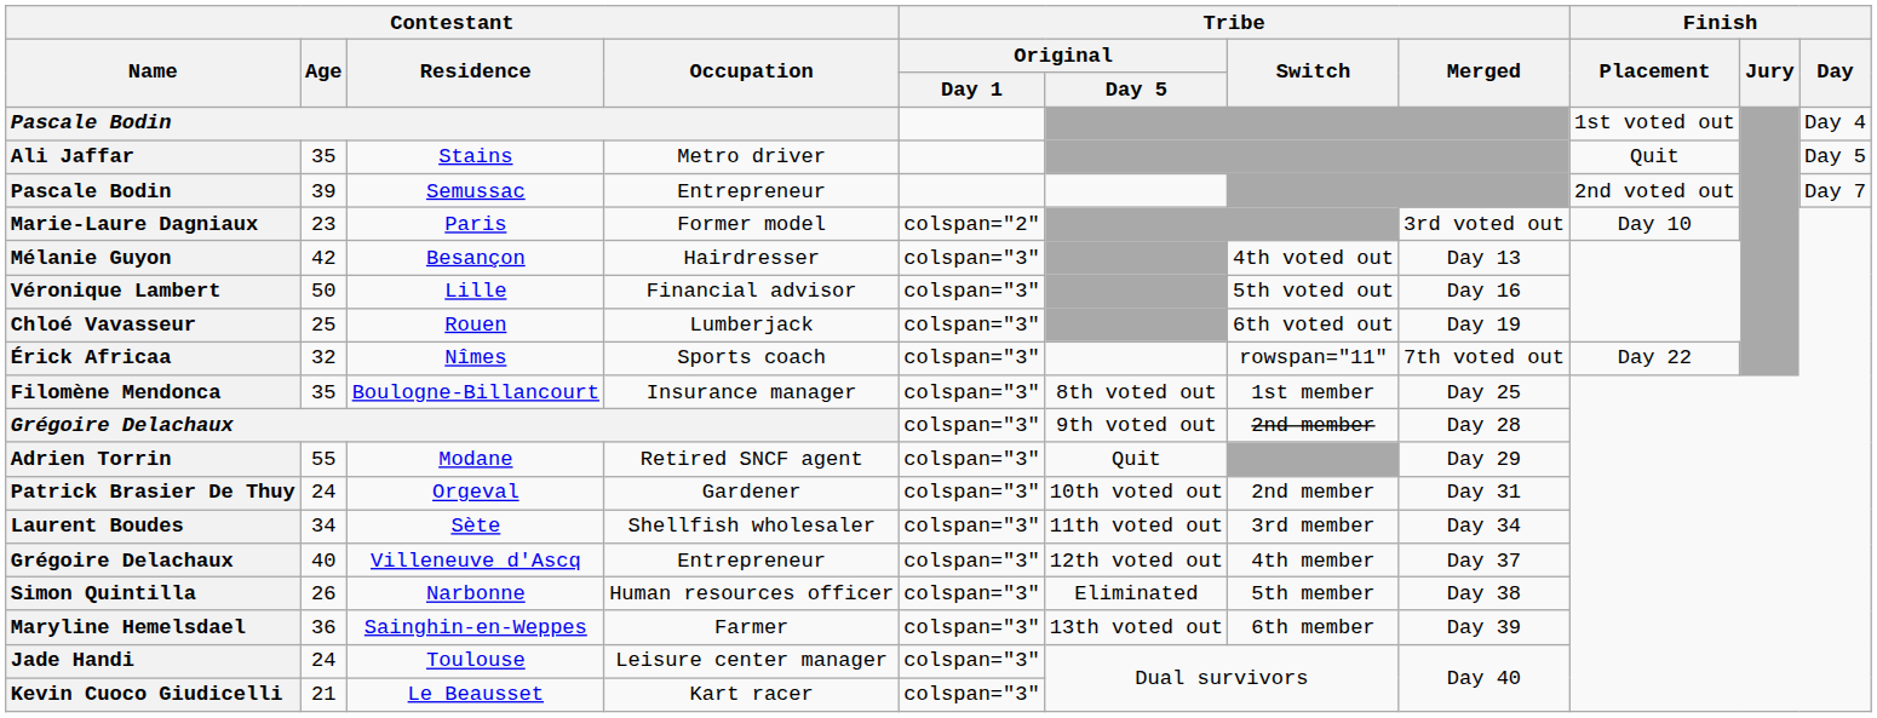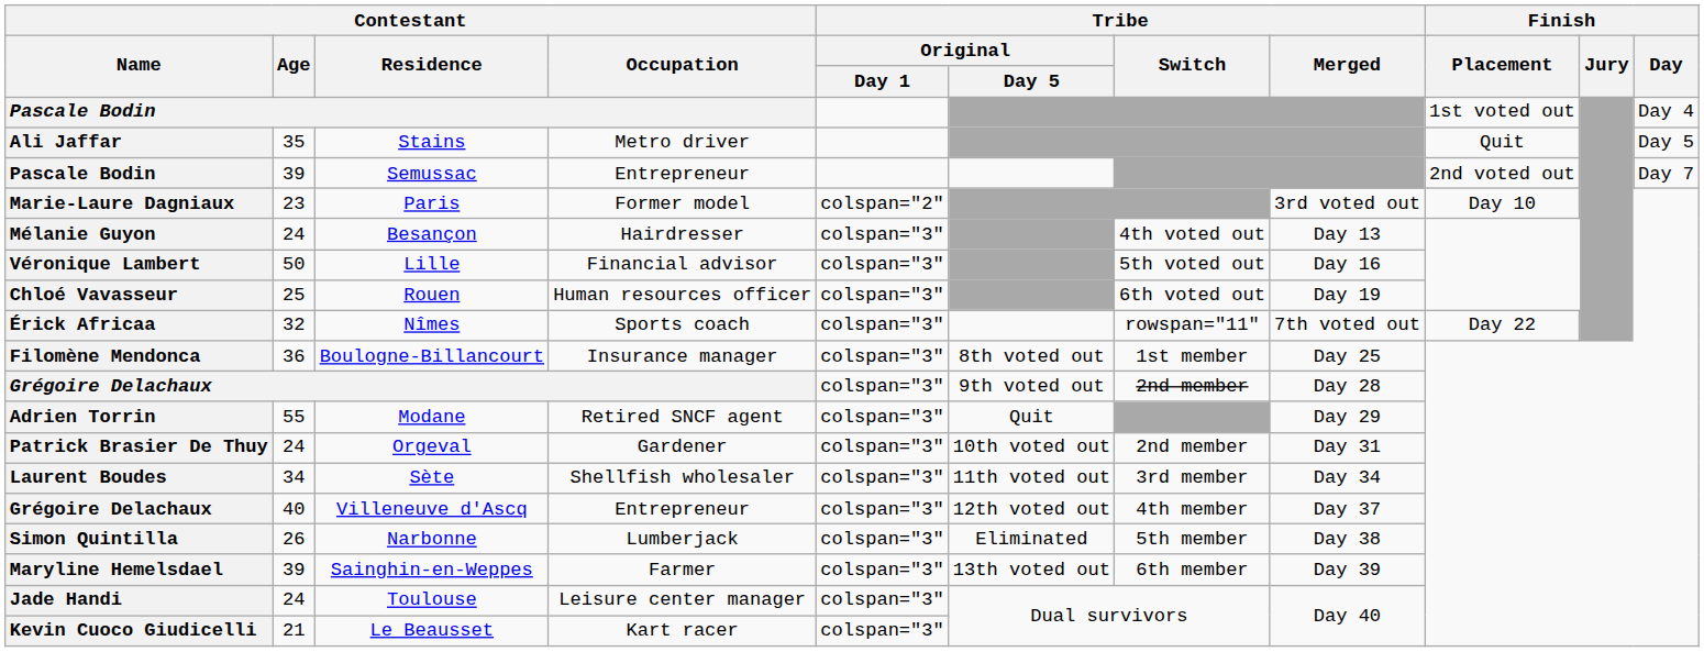Besançon | Contestant / Age: 42 -> 24
Rouen | Contestant / Occupation: Lumberjack -> Human resources officer
Boulogne-Billancourt | Contestant / Age: 35 -> 36
Narbonne | Contestant / Occupation: Human resources officer -> Lumberjack
Sainghin-en-Weppes | Contestant / Age: 36 -> 39
